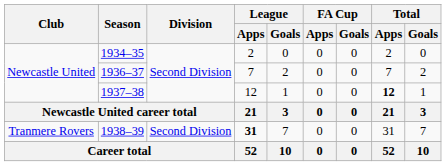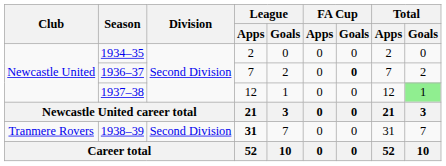1936–37 | FA Cup / Goals: normal -> bold
1937–38 | Total / Apps: bold -> normal
1937–38 | Total / Goals: no background -> lightgreen background
